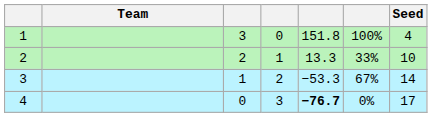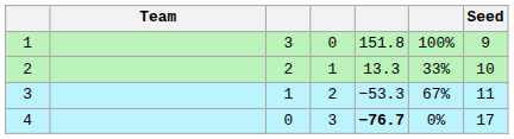row 2 | Seed: 4 -> 9
row 4 | Seed: 14 -> 11
